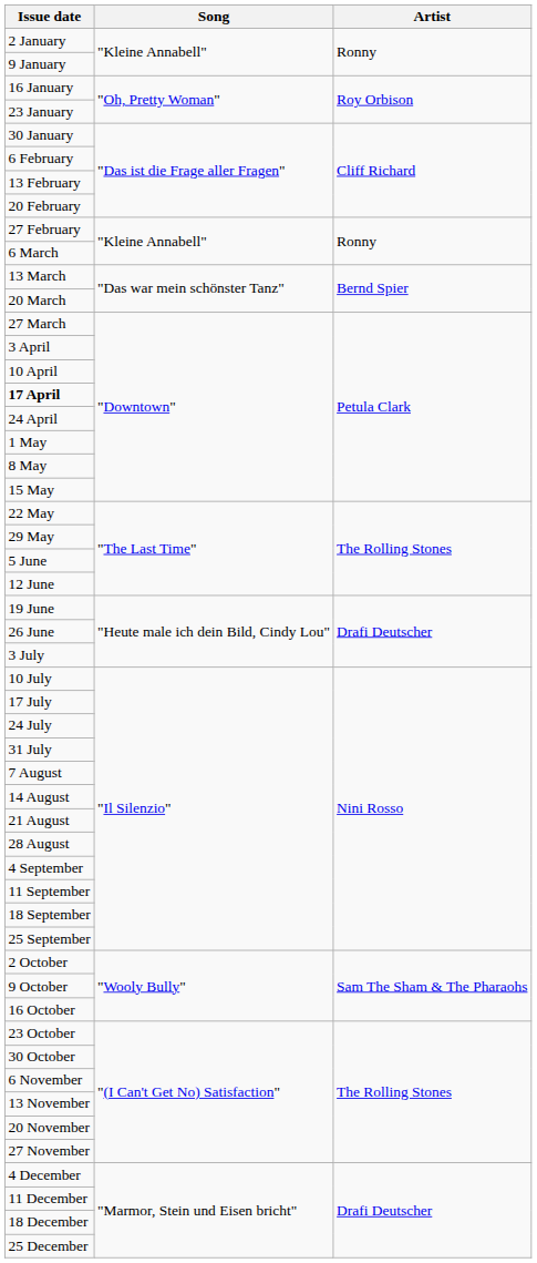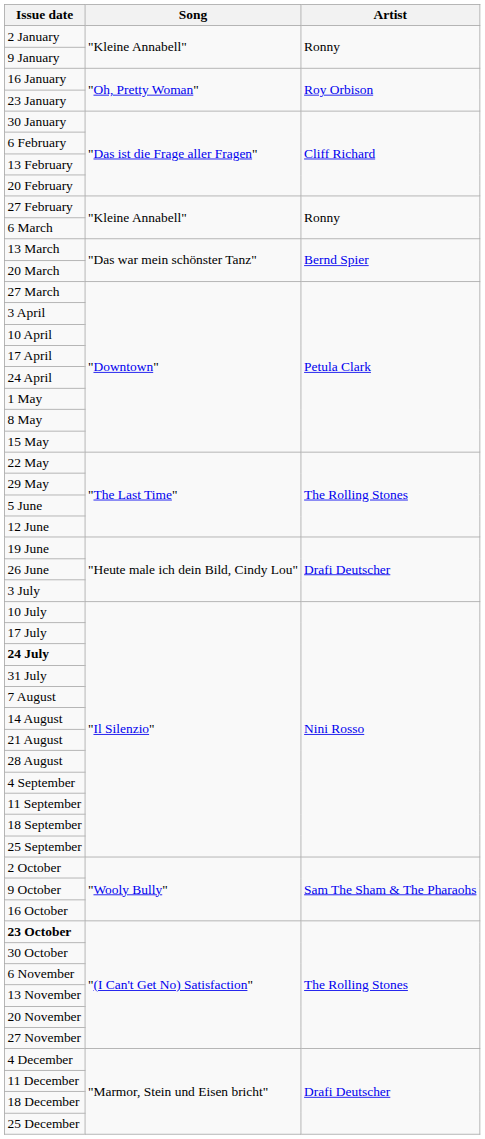17 April | Issue date: bold -> normal
24 July | Issue date: normal -> bold
23 October | Issue date: normal -> bold
